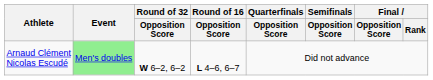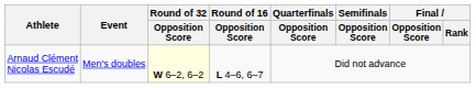Arnaud Clément Nicolas Escudé | Event: lightgreen background -> no background
Arnaud Clément Nicolas Escudé | Round of 32 / Opposition Score: no background -> lightyellow background
